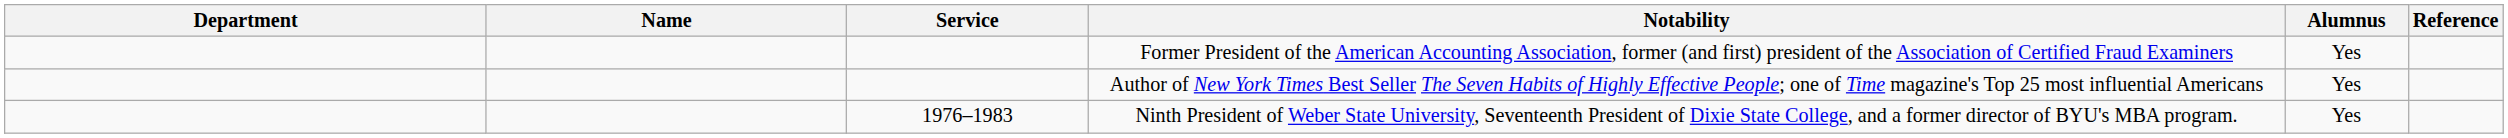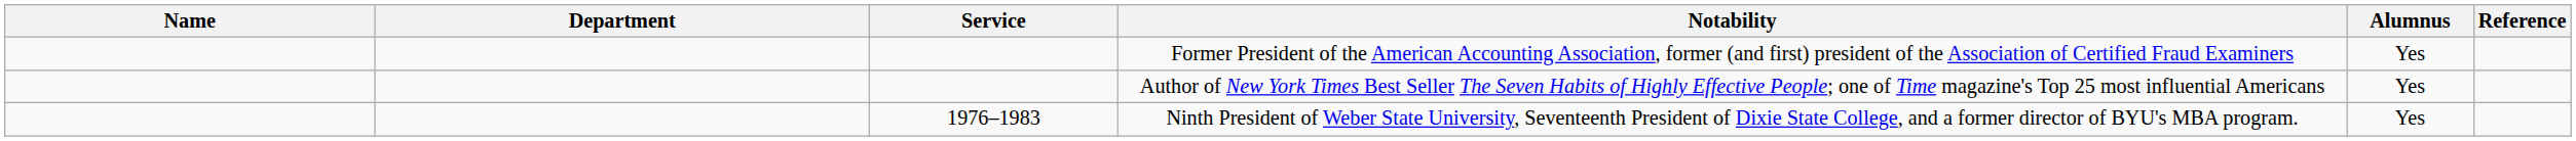columns swapped: Name <-> Department
